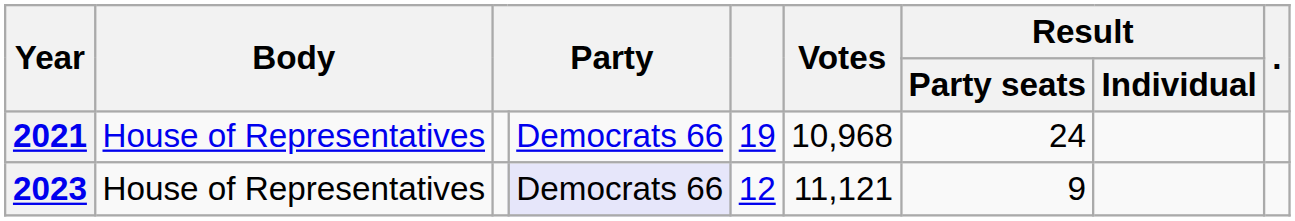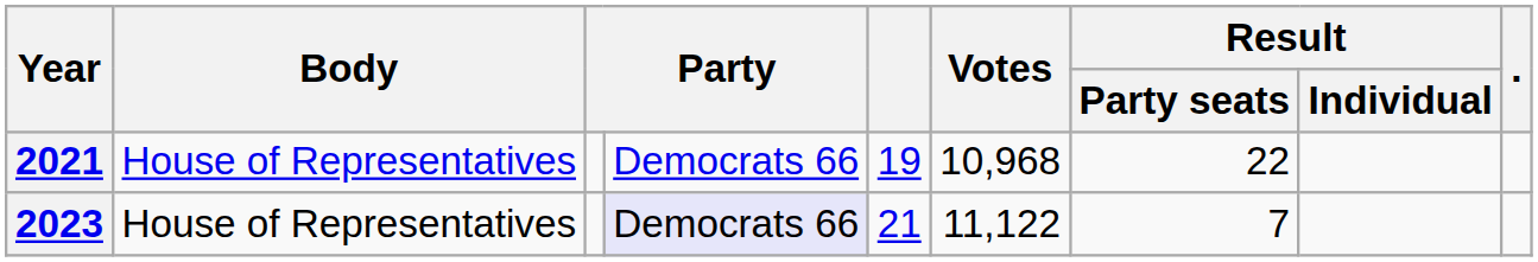2021 | Result / Party seats: 24 -> 22
2023 | column 5: 12 -> 21
2023 | Votes: 11,121 -> 11,122
2023 | Result / Party seats: 9 -> 7
